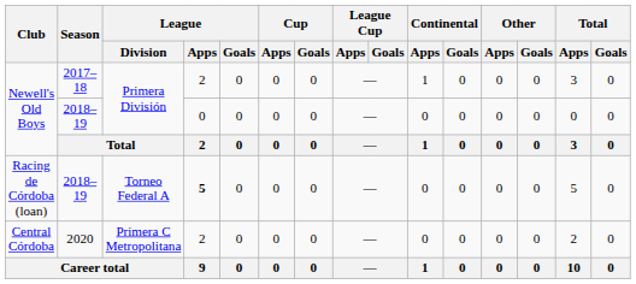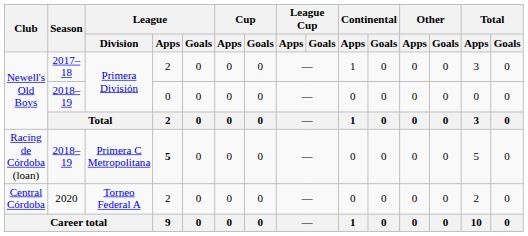Racing de Córdoba (loan) | League / Division: Torneo Federal A -> Primera C Metropolitana
Central Córdoba | League / Division: Primera C Metropolitana -> Torneo Federal A
